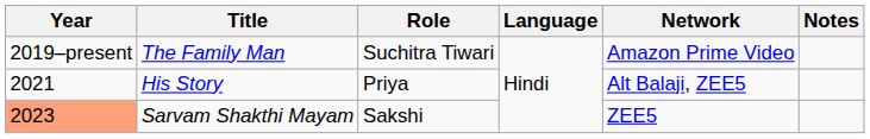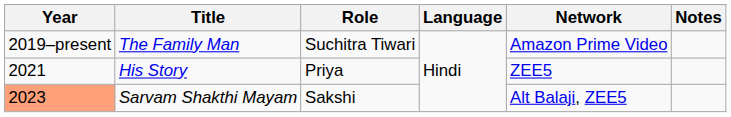His Story | Network: Alt Balaji, ZEE5 -> ZEE5
Sarvam Shakthi Mayam | Network: ZEE5 -> Alt Balaji, ZEE5
